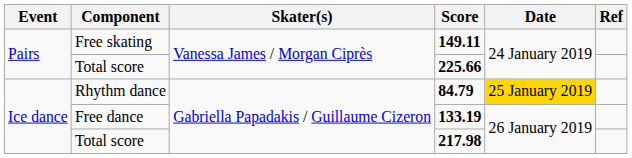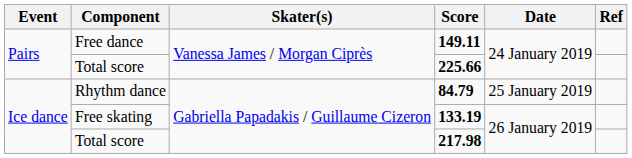149.11 | Component: Free skating -> Free dance
84.79 | Date: gold background -> no background
133.19 | Component: Free dance -> Free skating
